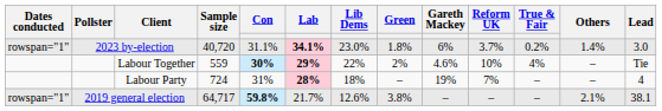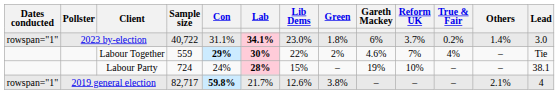2023 by-election | Sample size: 40,720 -> 40,722
Labour Together | Con: 30% -> 29%
Labour Together | Lab: 29% -> 30%
Labour Together | Reform UK: 10% -> 7%
Labour Party | Con: 31% -> 24%
Labour Party | Lib Dems: 18% -> 15%
Labour Party | Reform UK: 7% -> 10%
Labour Party | Lead: 4 -> 38.1
2019 general election | Sample size: 64,717 -> 82,717
2019 general election | Lead: 38.1 -> 4
